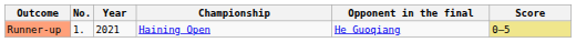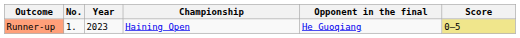Runner-up | Year: 2021 -> 2023
